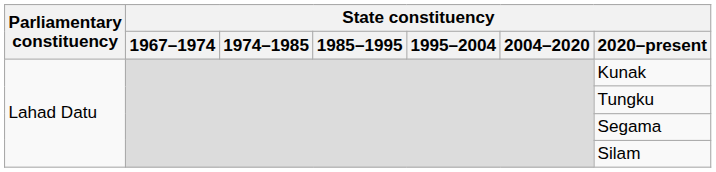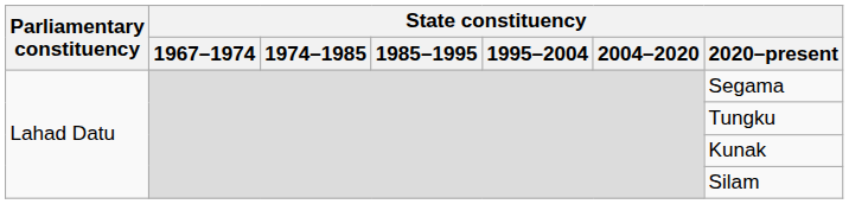row 3 | State constituency / 2020–present: Kunak -> Segama
row 5 | State constituency / 2020–present: Segama -> Kunak
